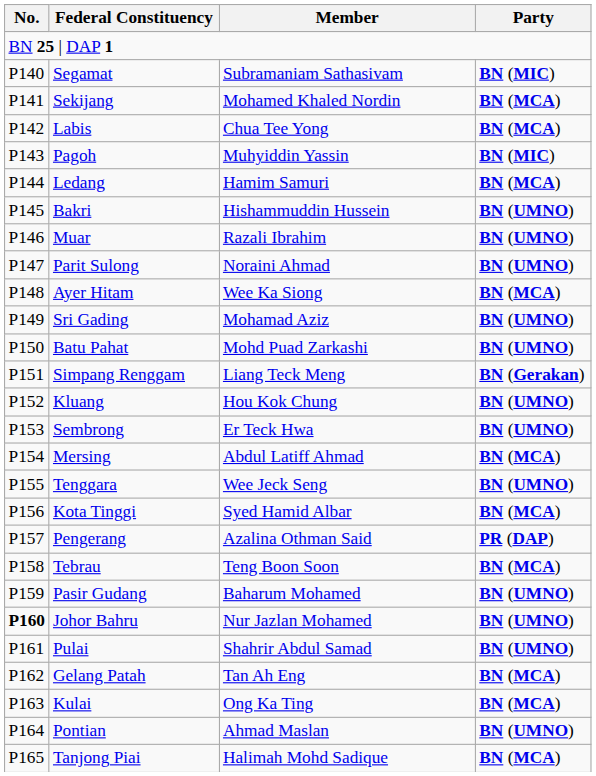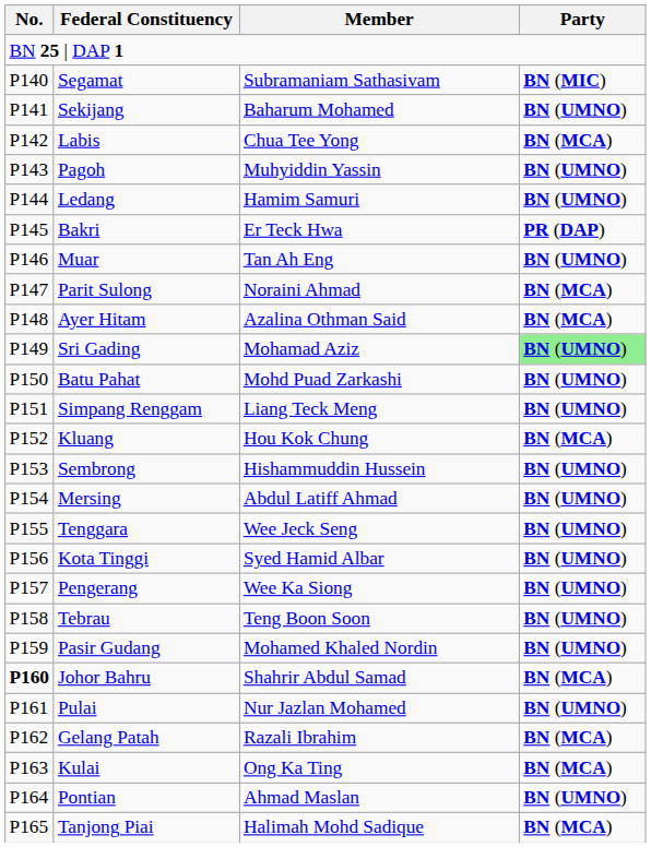Sekijang | Member: Mohamed Khaled Nordin -> Baharum Mohamed
Sekijang | Party: BN (MCA) -> BN (UMNO)
Pagoh | Party: BN (MIC) -> BN (UMNO)
Ledang | Party: BN (MCA) -> BN (UMNO)
Bakri | Member: Hishammuddin Hussein -> Er Teck Hwa
Bakri | Party: BN (UMNO) -> PR (DAP)
Muar | Member: Razali Ibrahim -> Tan Ah Eng
Parit Sulong | Party: BN (UMNO) -> BN (MCA)
Ayer Hitam | Member: Wee Ka Siong -> Azalina Othman Said
Sri Gading | Party: no background -> lightgreen background
Simpang Renggam | Party: BN (Gerakan) -> BN (UMNO)
Kluang | Party: BN (UMNO) -> BN (MCA)
Sembrong | Member: Er Teck Hwa -> Hishammuddin Hussein
Mersing | Party: BN (MCA) -> BN (UMNO)
Kota Tinggi | Party: BN (MCA) -> BN (UMNO)
Pengerang | Member: Azalina Othman Said -> Wee Ka Siong
Pengerang | Party: PR (DAP) -> BN (UMNO)
Tebrau | Party: BN (MCA) -> BN (UMNO)
Pasir Gudang | Member: Baharum Mohamed -> Mohamed Khaled Nordin
Johor Bahru | Member: Nur Jazlan Mohamed -> Shahrir Abdul Samad
Johor Bahru | Party: BN (UMNO) -> BN (MCA)
Pulai | Member: Shahrir Abdul Samad -> Nur Jazlan Mohamed
Gelang Patah | Member: Tan Ah Eng -> Razali Ibrahim
